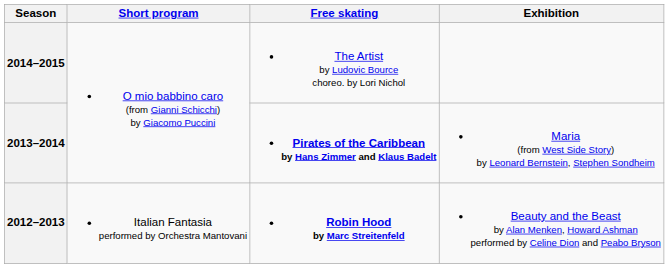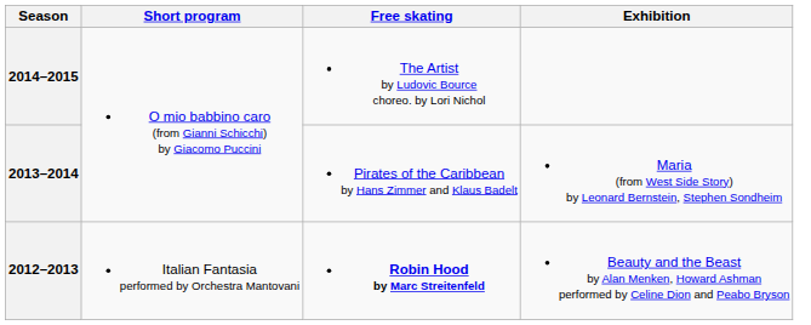2013–2014 | Free skating: bold -> normal
